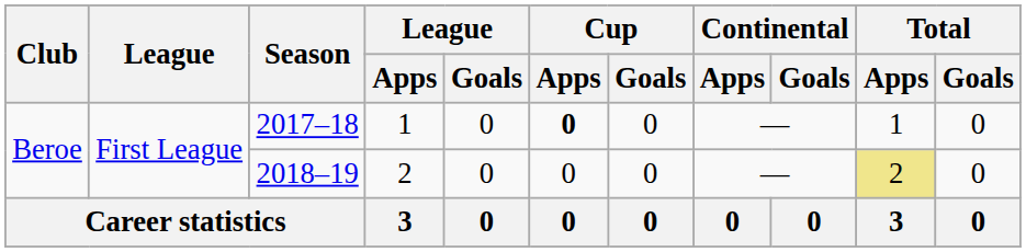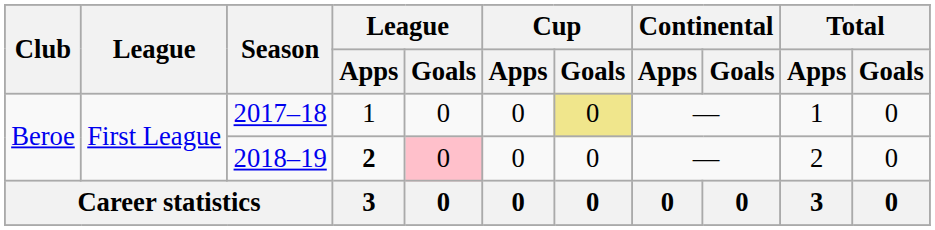2017–18 | Cup / Apps: bold -> normal
2017–18 | Cup / Goals: no background -> khaki background
2018–19 | League / Apps: normal -> bold
2018–19 | League / Goals: no background -> pink background
2018–19 | Total / Apps: khaki background -> no background
